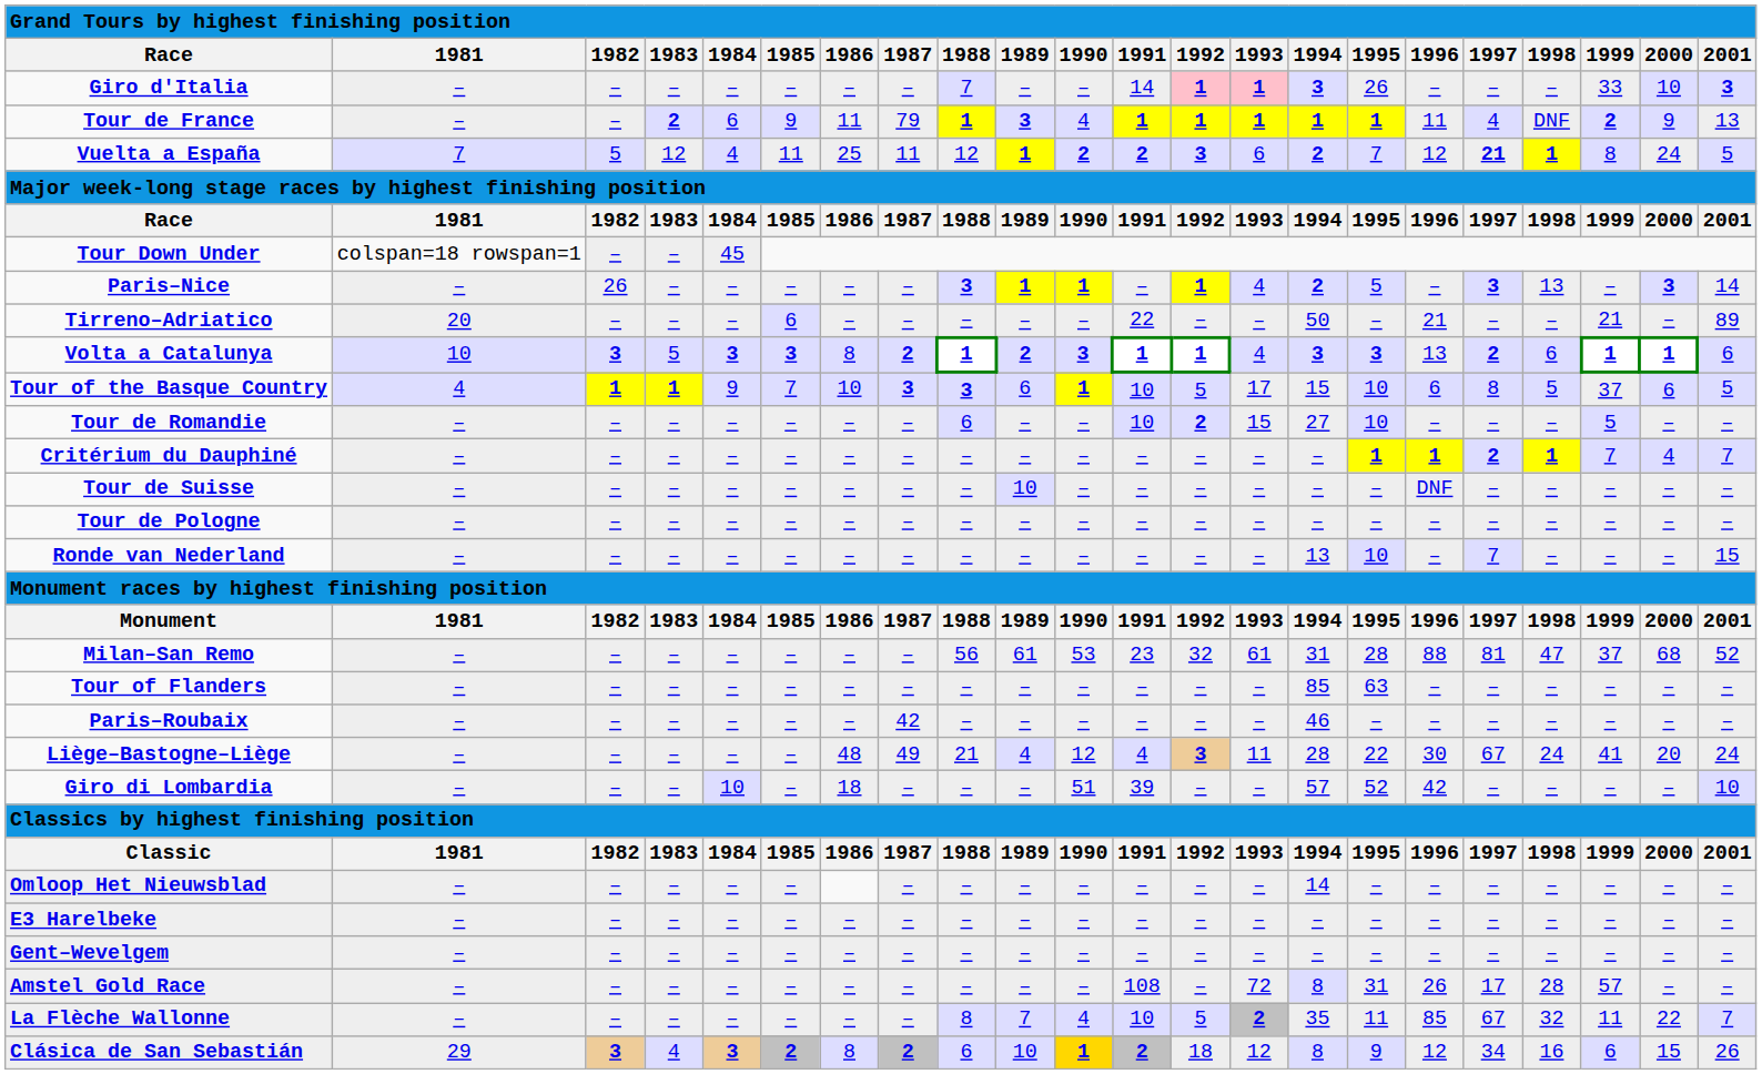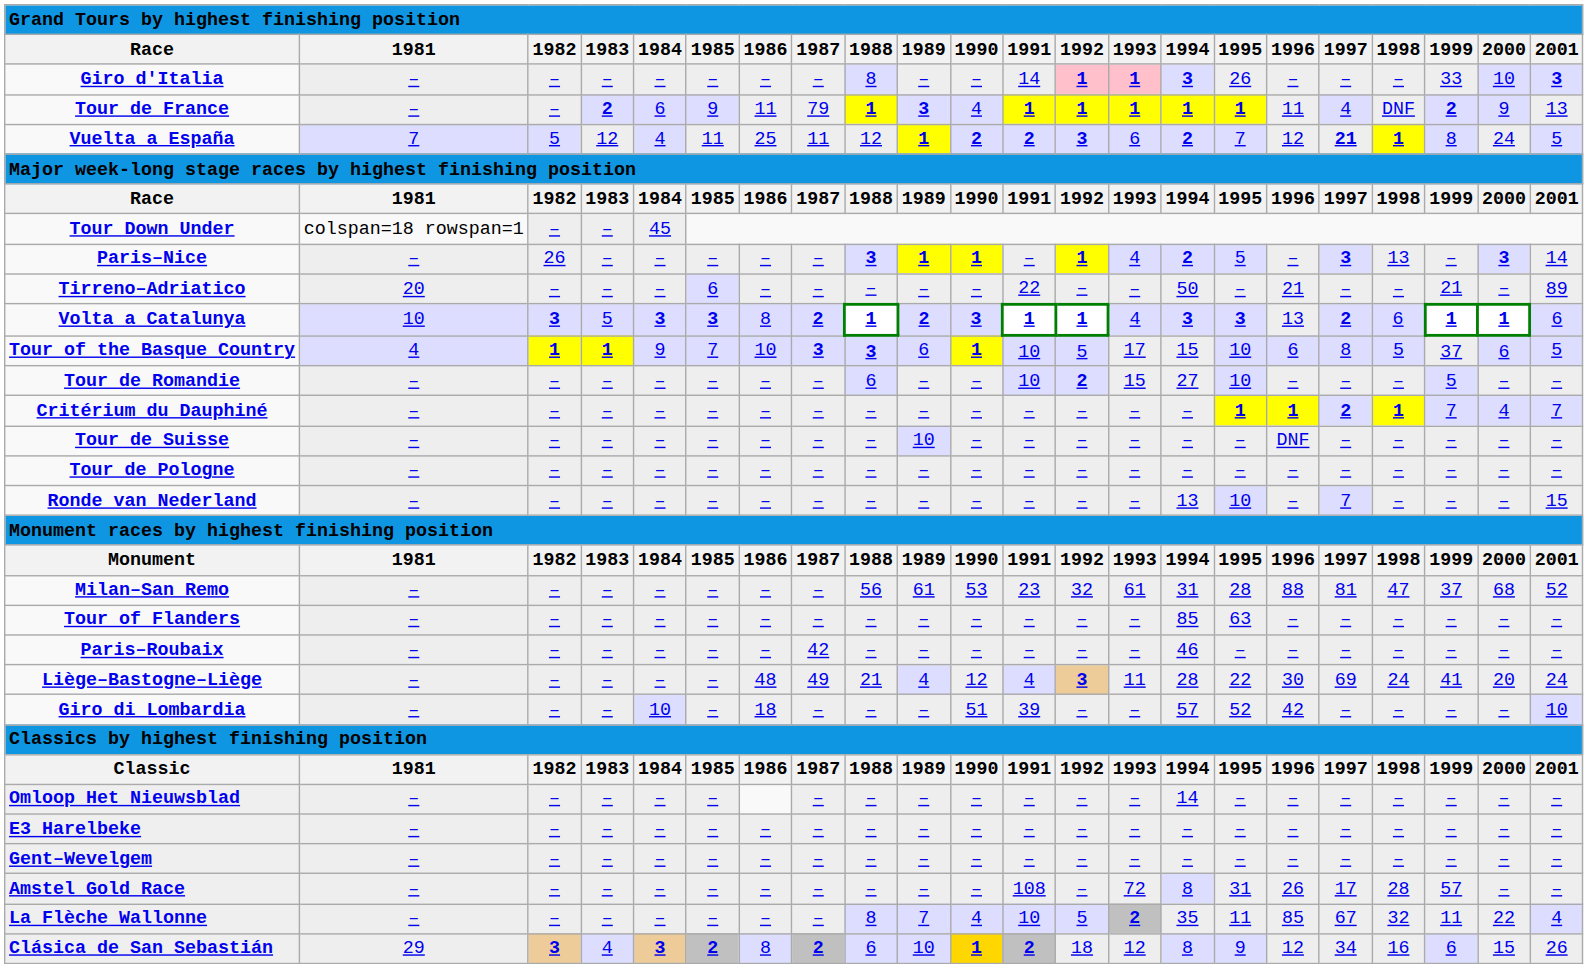Giro d'Italia | 1988: 7 -> 8
Liège–Bastogne–Liège | 1997: 67 -> 69
La Flèche Wallonne | 2001: 7 -> 4
